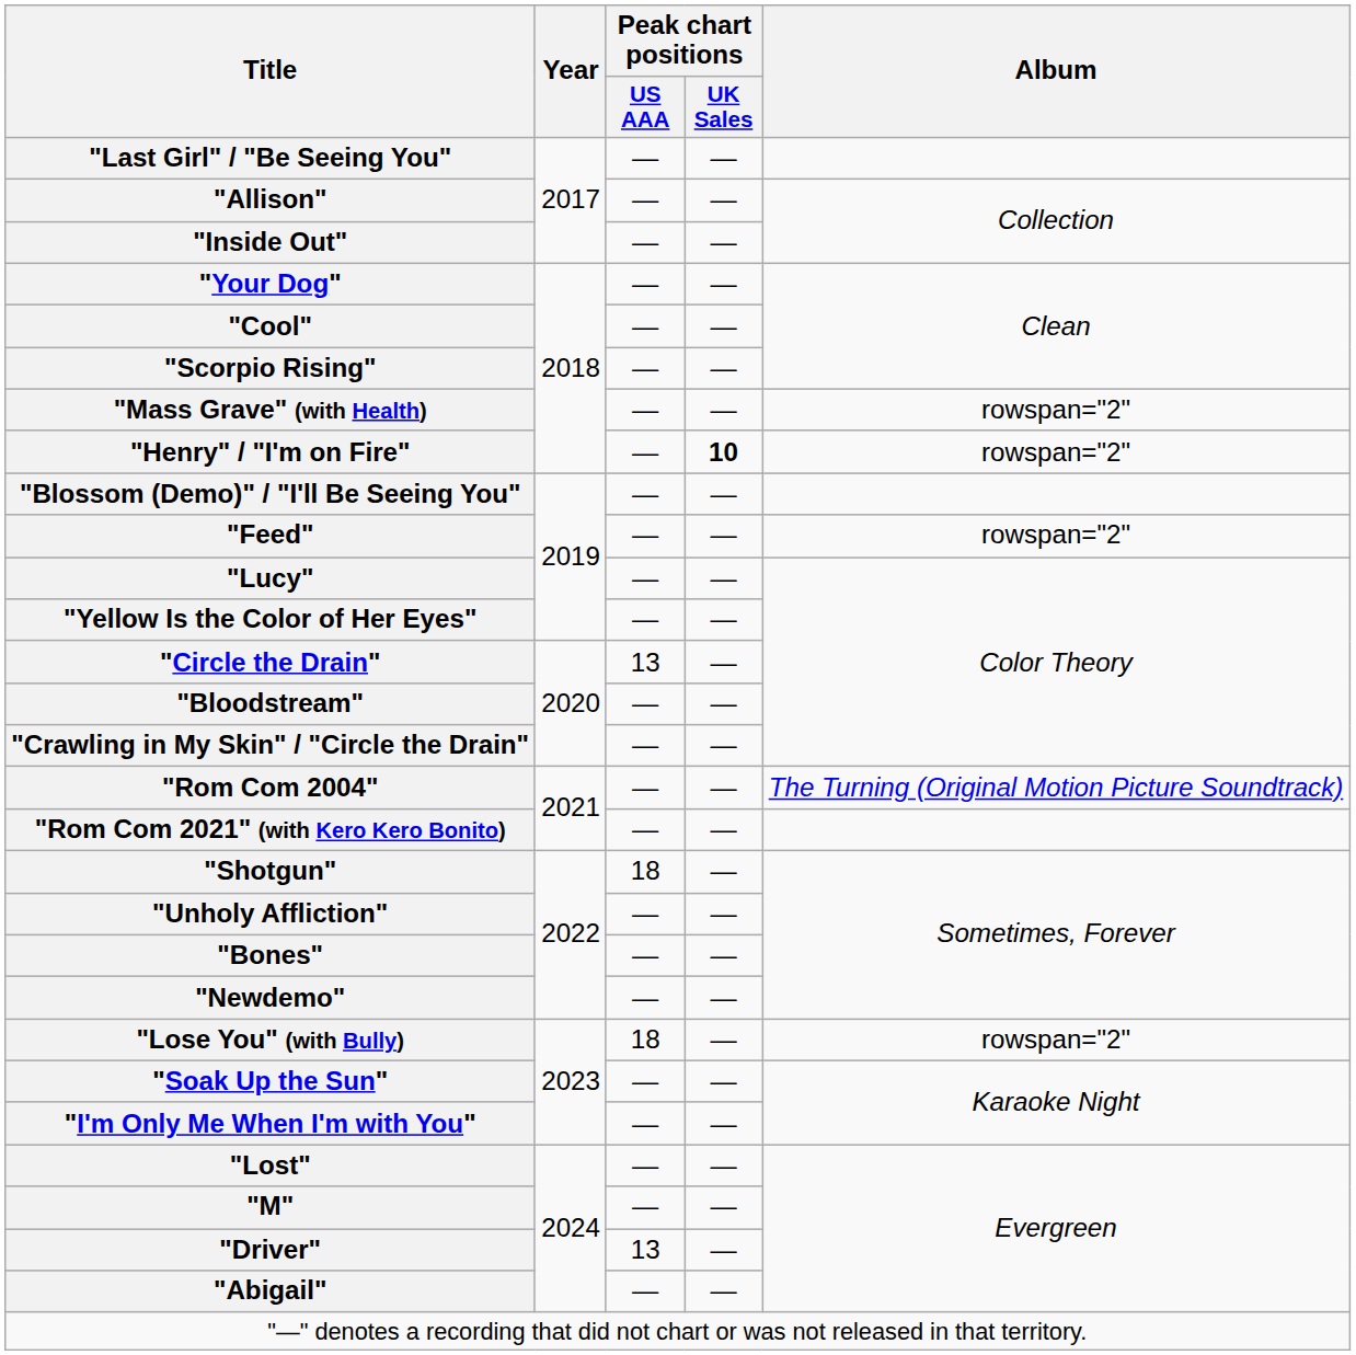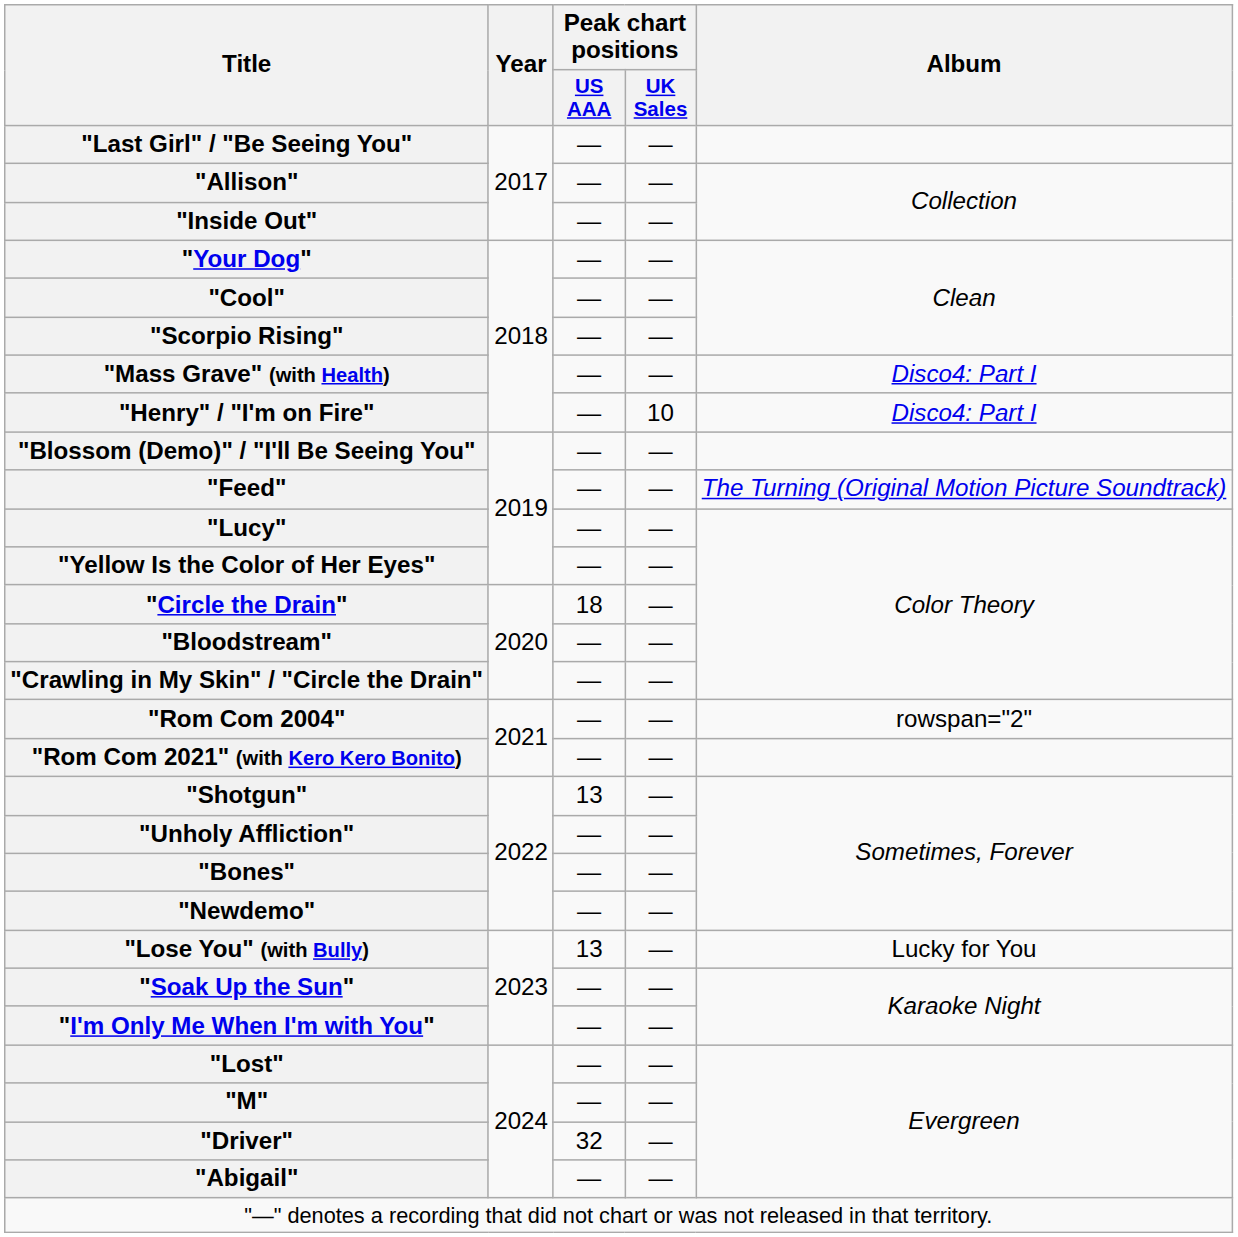"Mass Grave" (with Health) | Album: rowspan="2" -> Disco4: Part I
"Henry" / "I'm on Fire" | Peak chart positions / UK Sales: bold -> normal
"Henry" / "I'm on Fire" | Album: rowspan="2" -> Disco4: Part I
"Feed" | Album: rowspan="2" -> The Turning (Original Motion Picture Soundtrack)
"Circle the Drain" | Peak chart positions / US AAA: 13 -> 18
"Rom Com 2004" | Album: The Turning (Original Motion Picture Soundtrack) -> rowspan="2"
"Shotgun" | Peak chart positions / US AAA: 18 -> 13
"Lose You" (with Bully) | Peak chart positions / US AAA: 18 -> 13
"Lose You" (with Bully) | Album: rowspan="2" -> Lucky for You
"Driver" | Peak chart positions / US AAA: 13 -> 32
